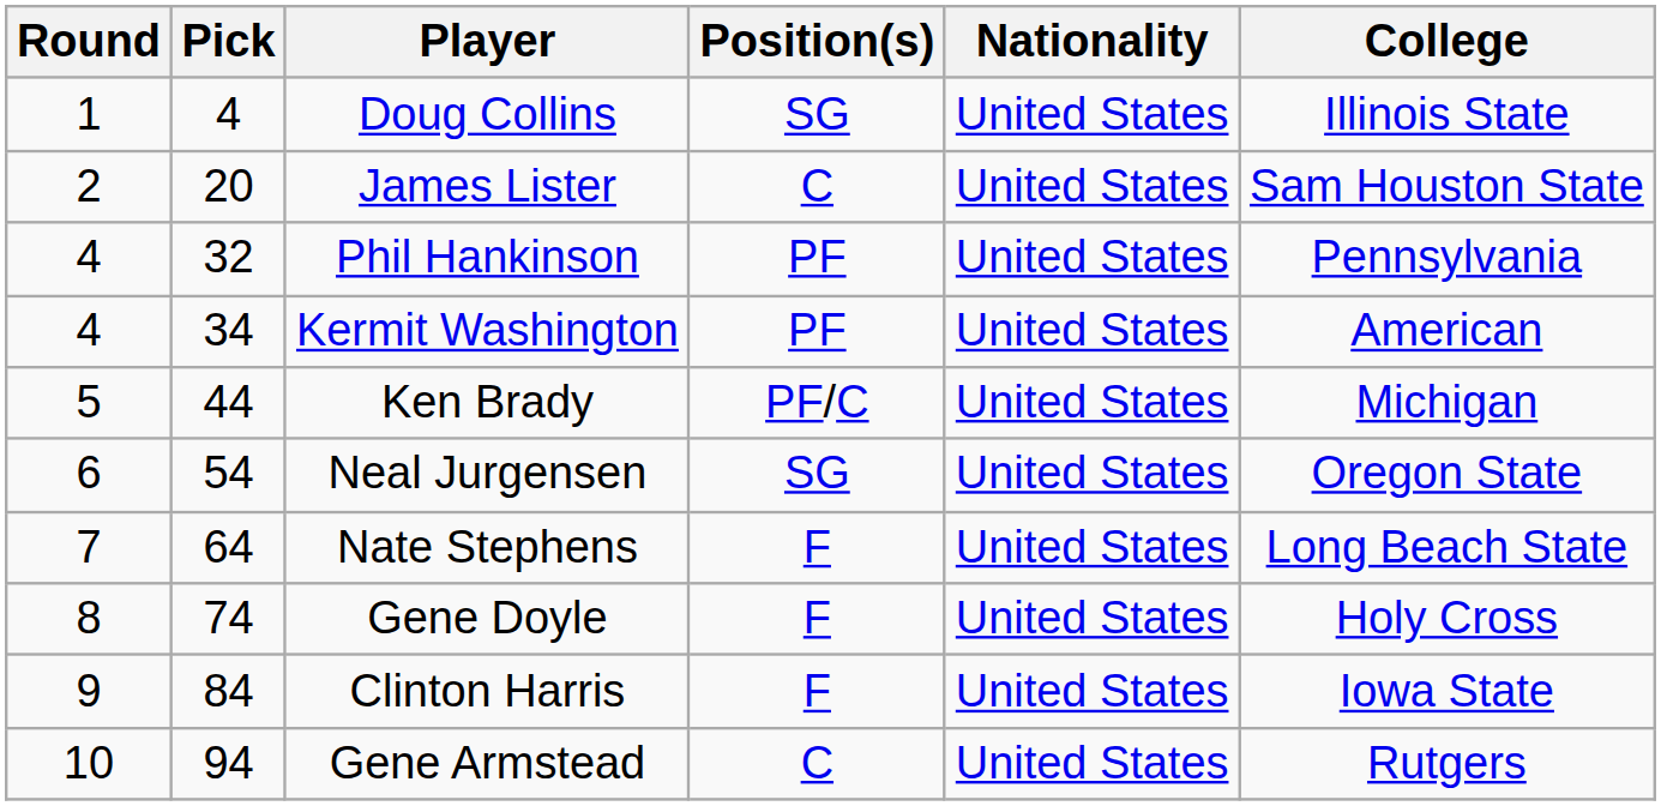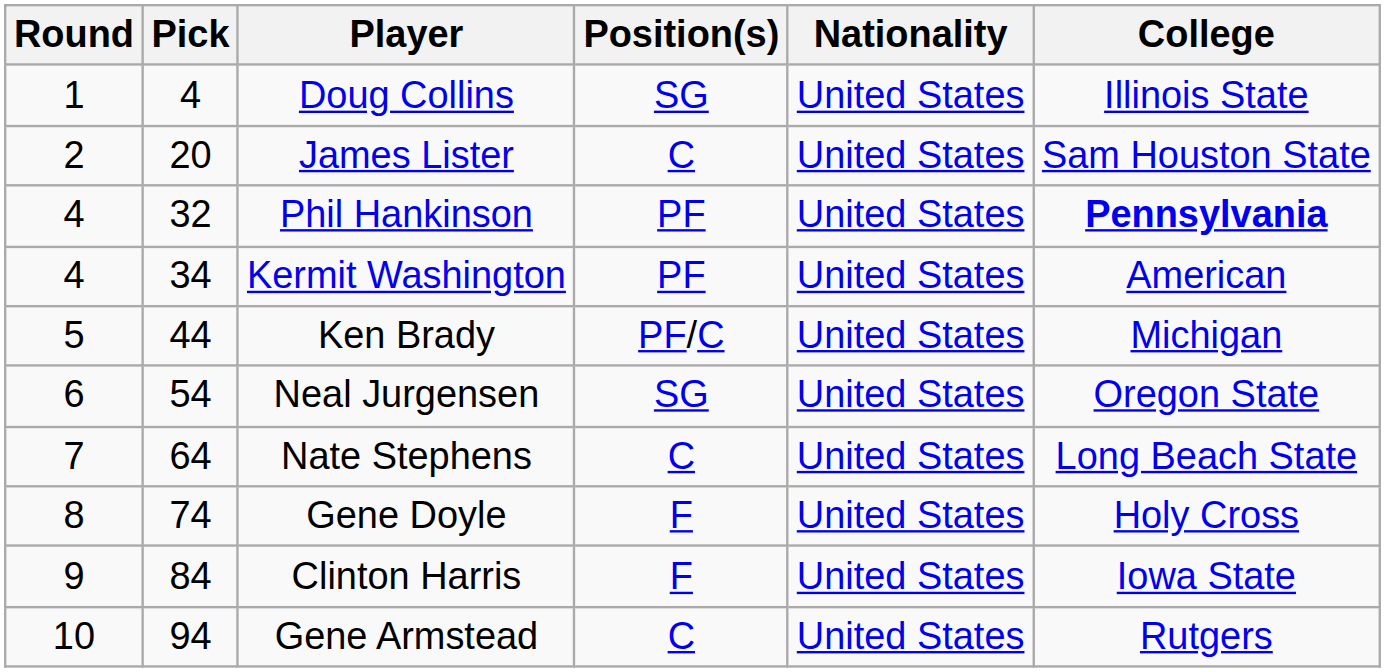Phil Hankinson | College: normal -> bold
Nate Stephens | Position(s): F -> C
